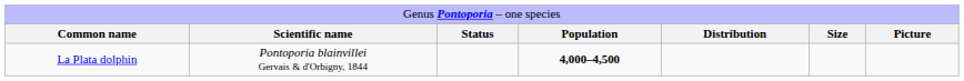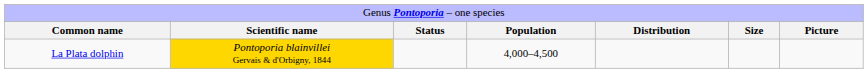La Plata dolphin | column 2: no background -> gold background
La Plata dolphin | column 4: bold -> normal
